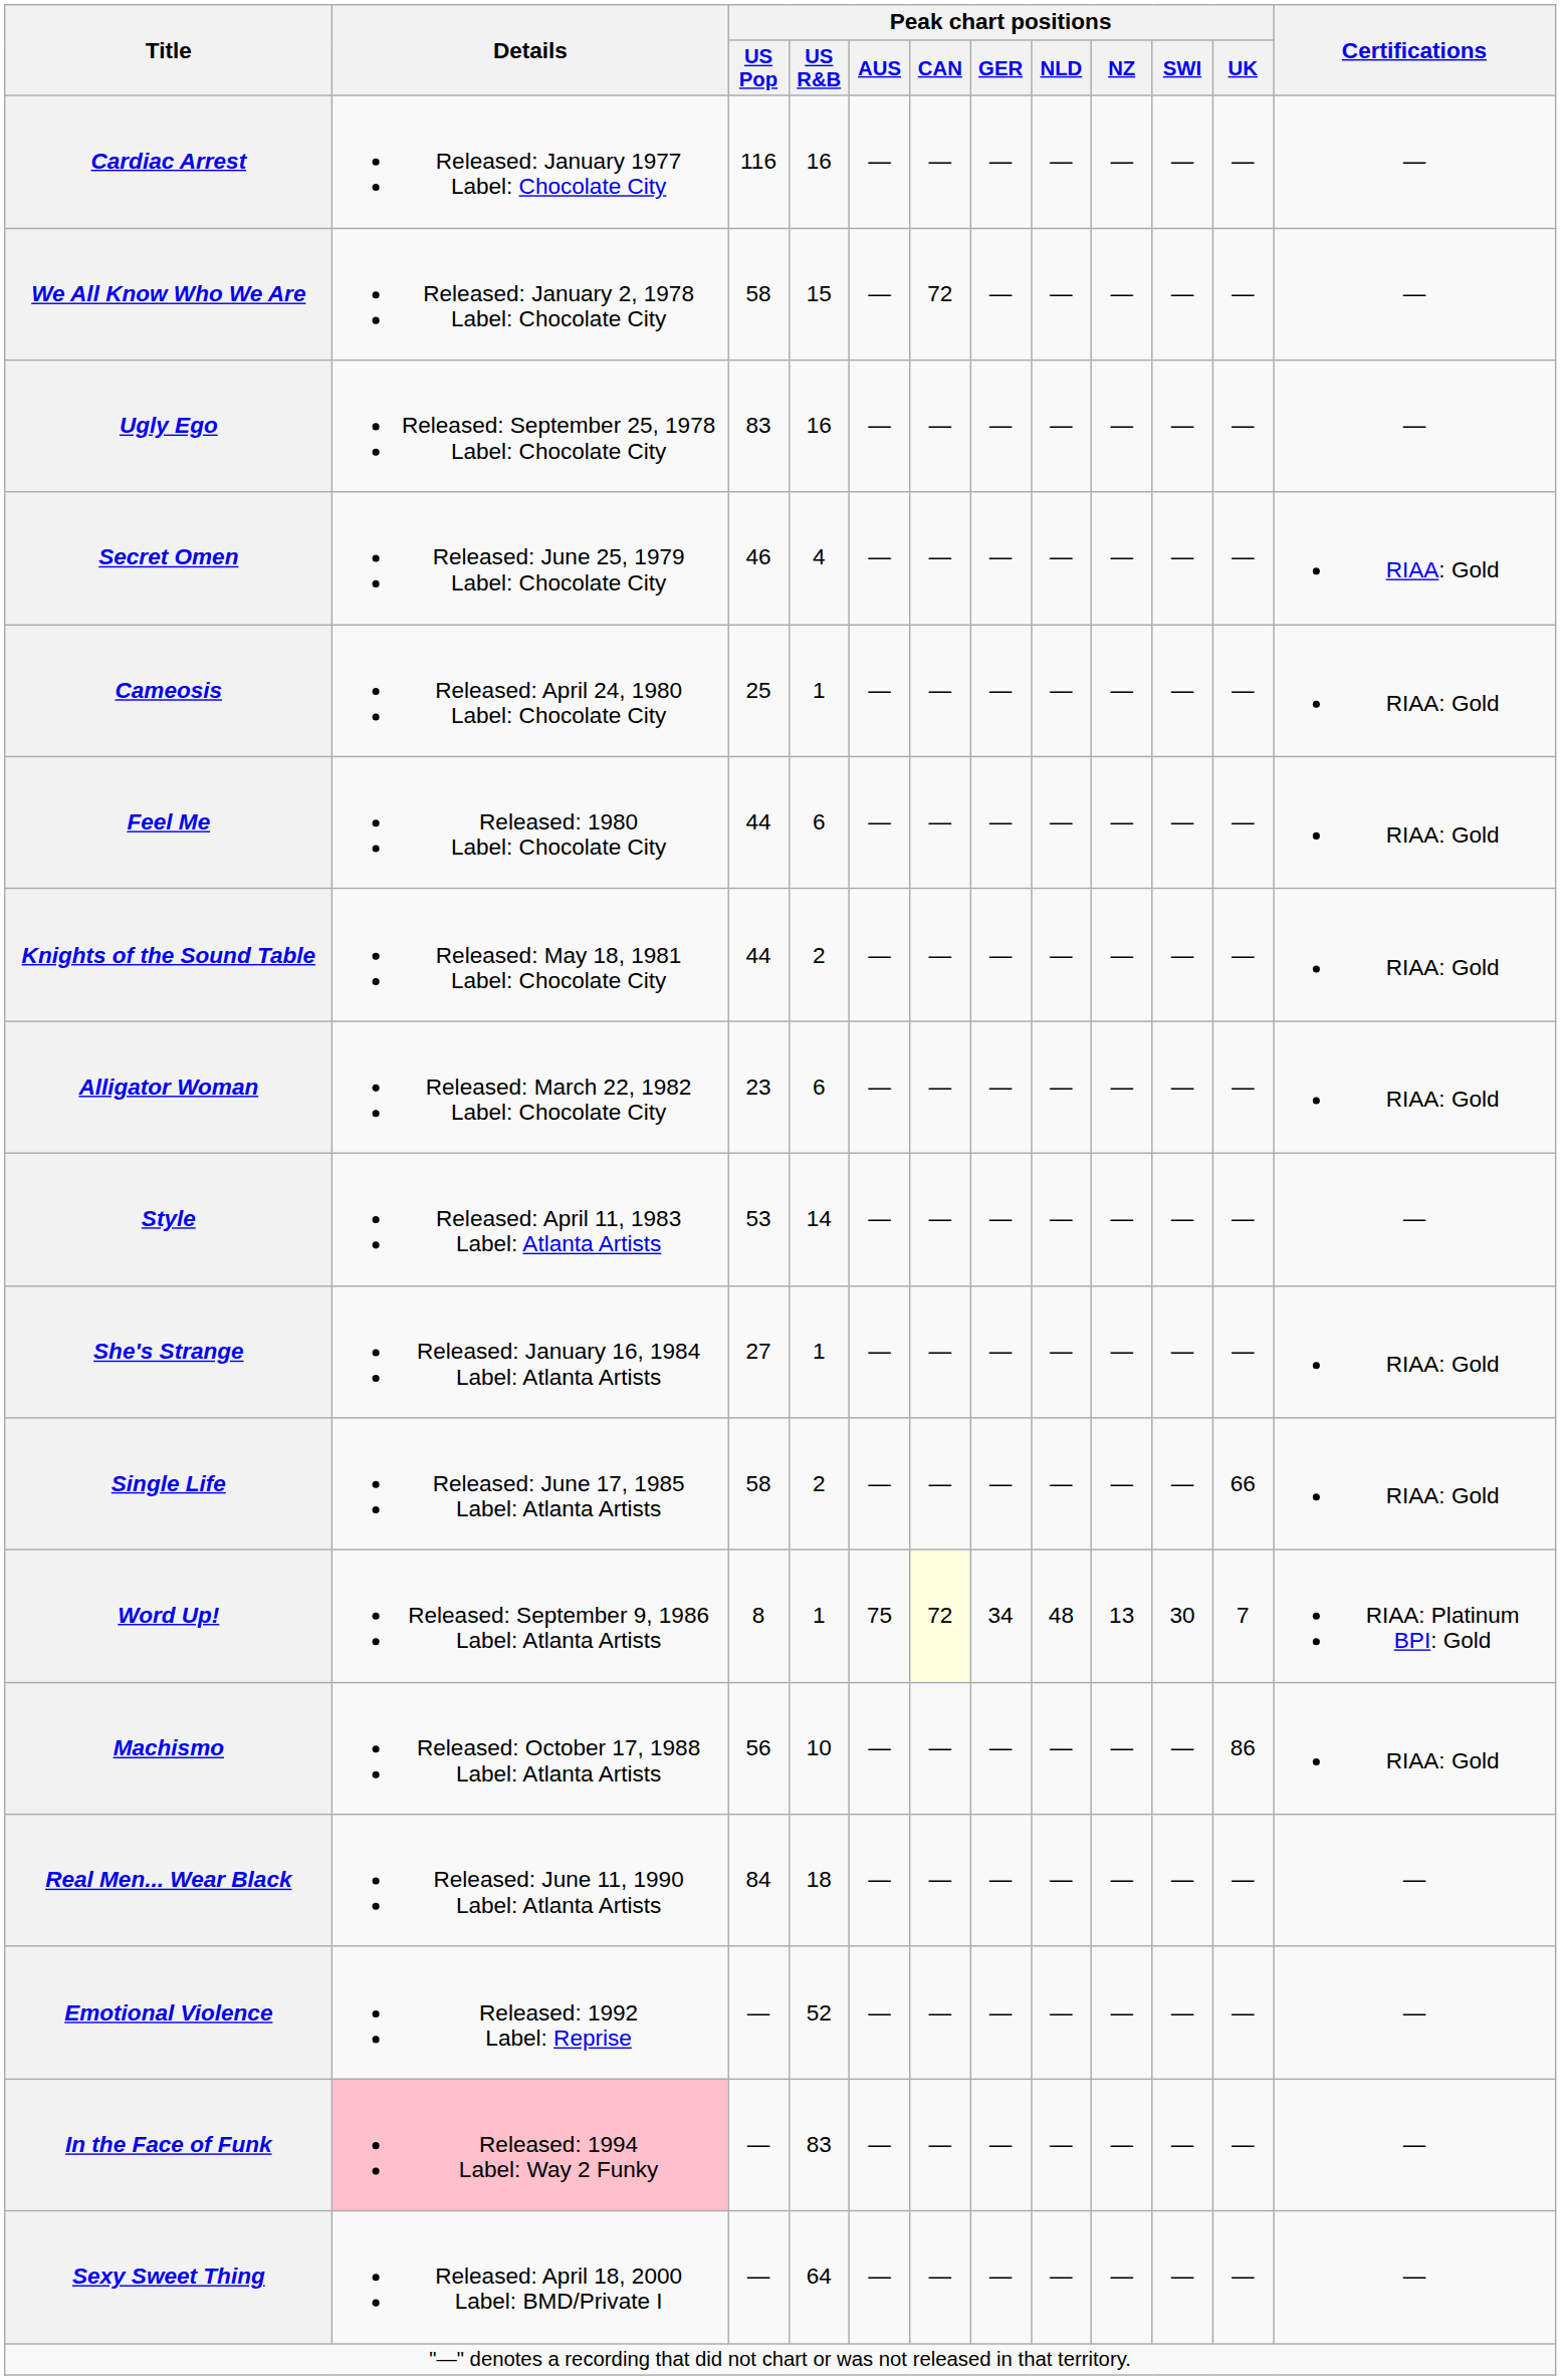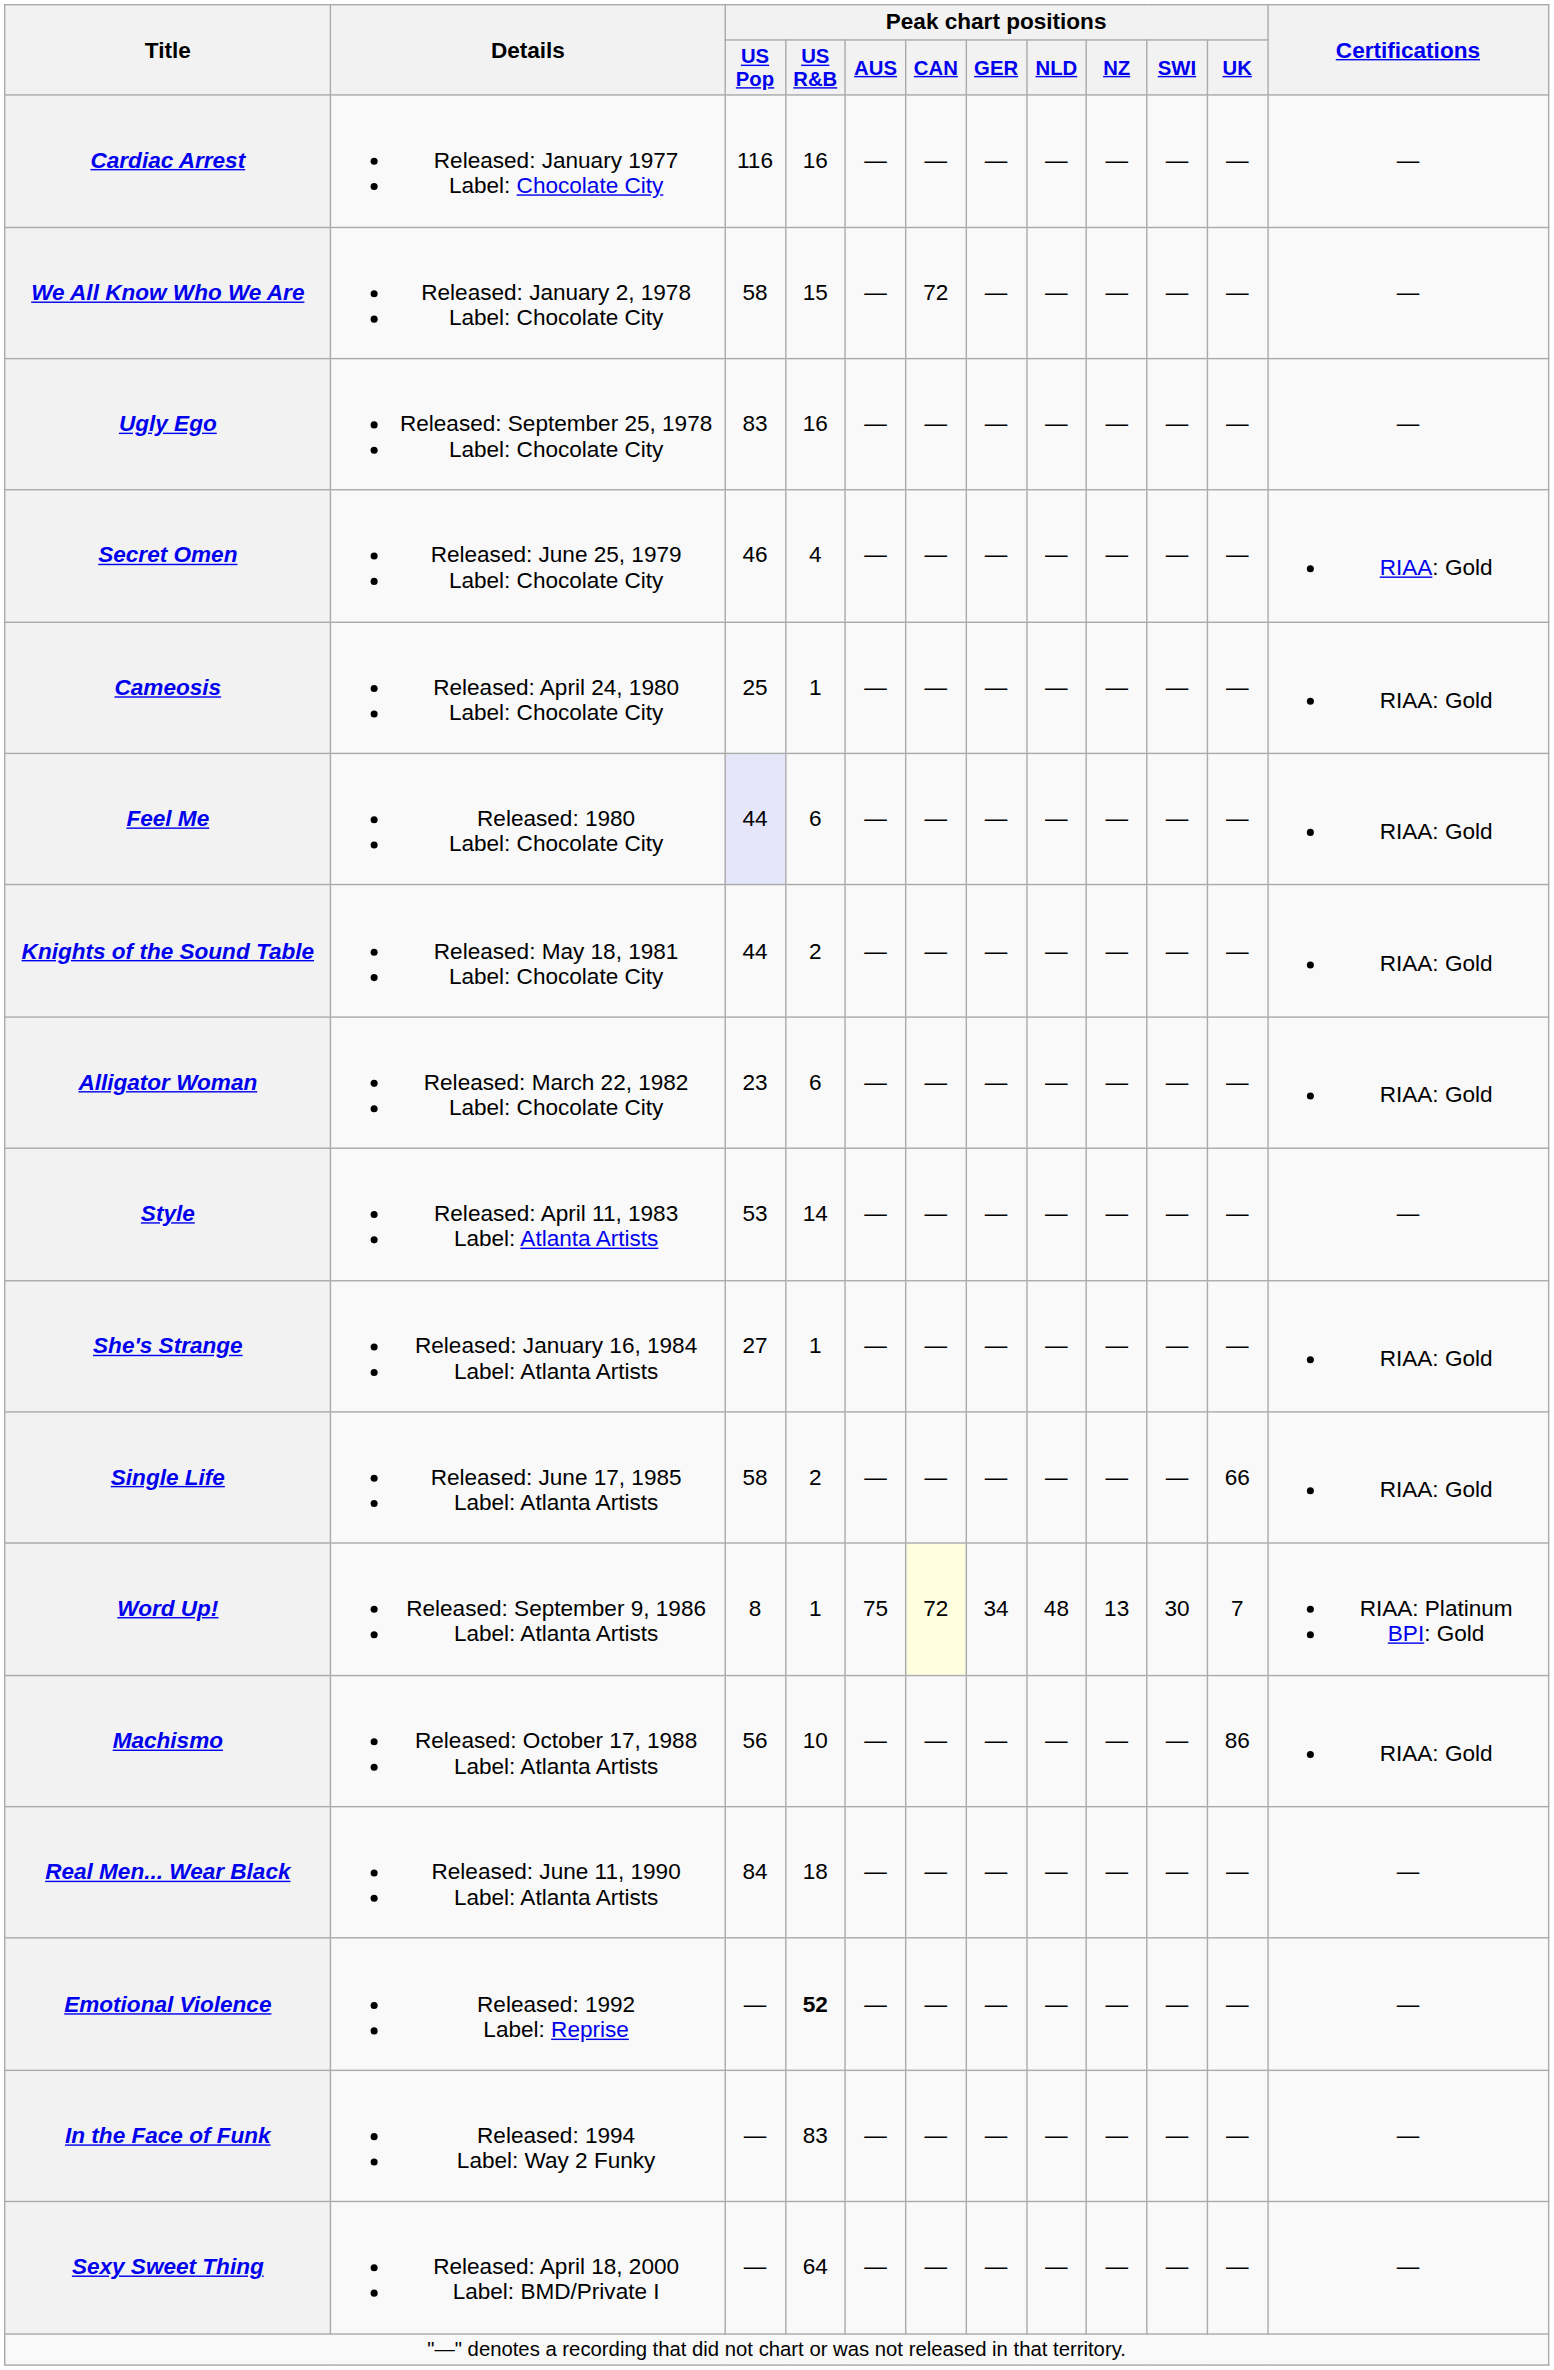Feel Me | Peak chart positions / US Pop: no background -> lavender background
Emotional Violence | Peak chart positions / US R&B: normal -> bold
In the Face of Funk | Details: pink background -> no background
